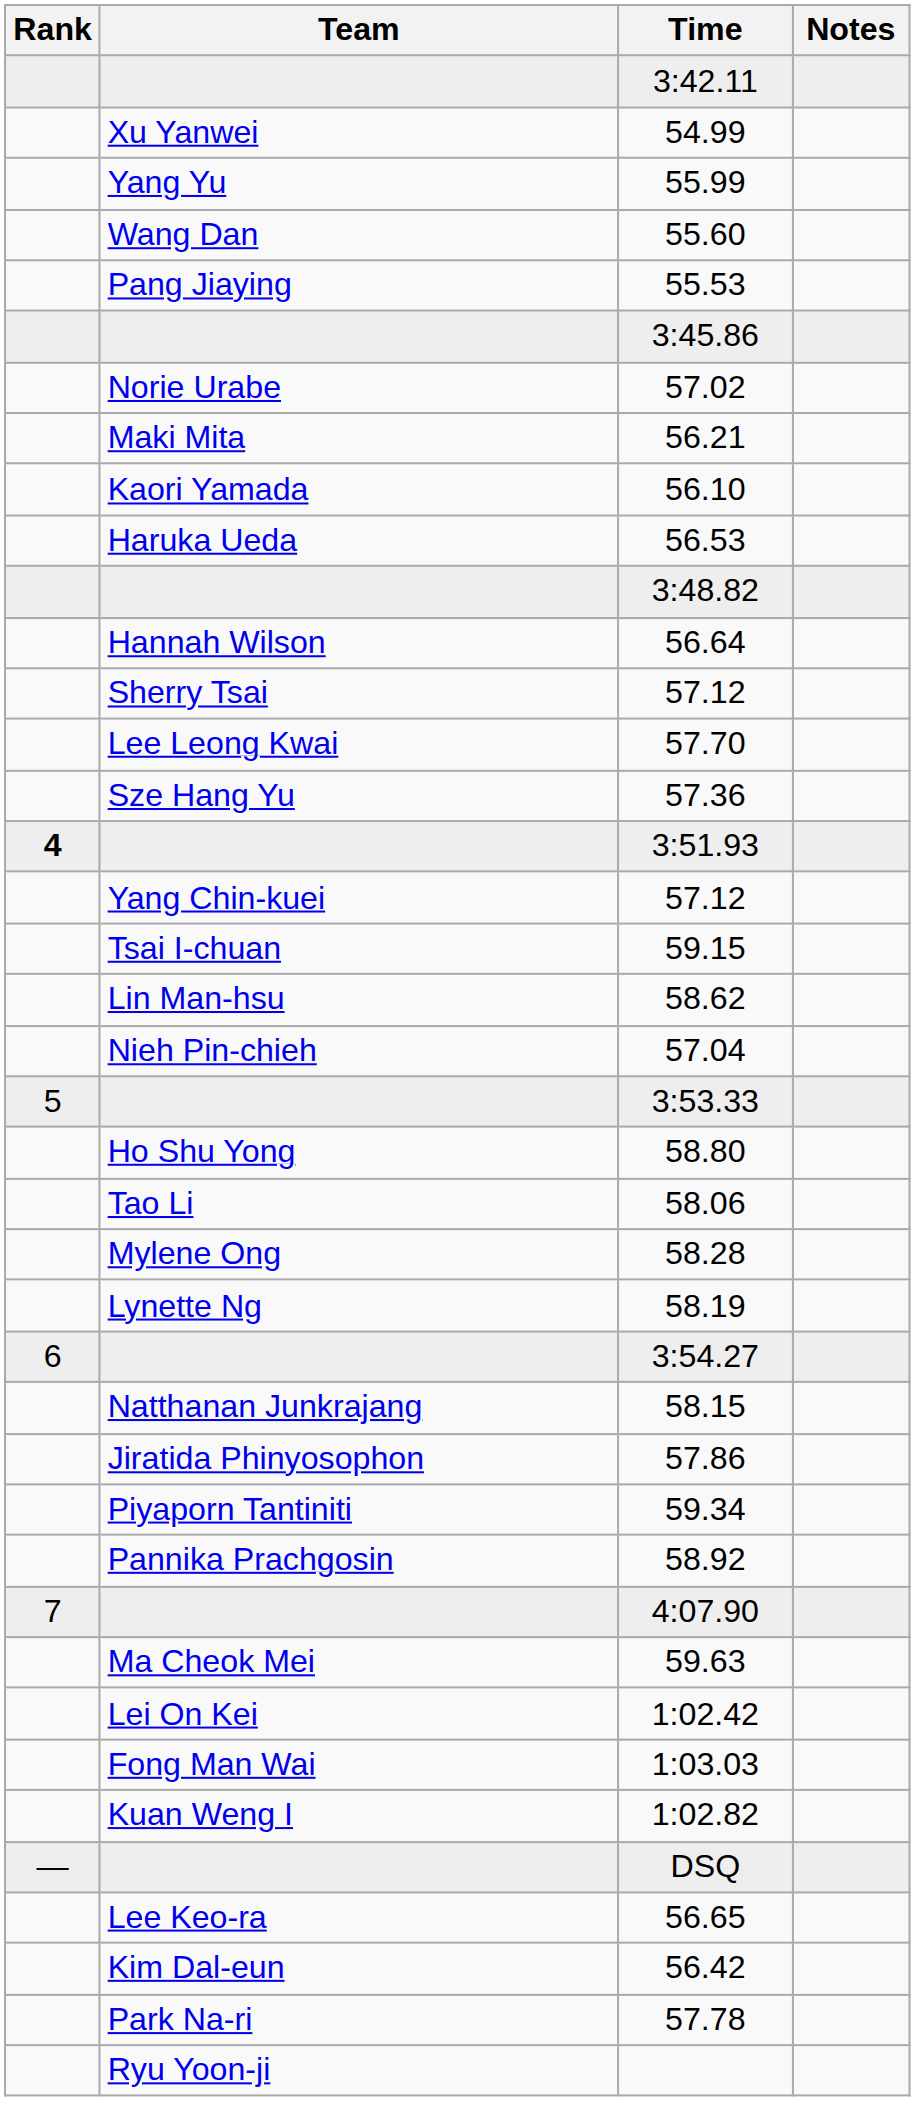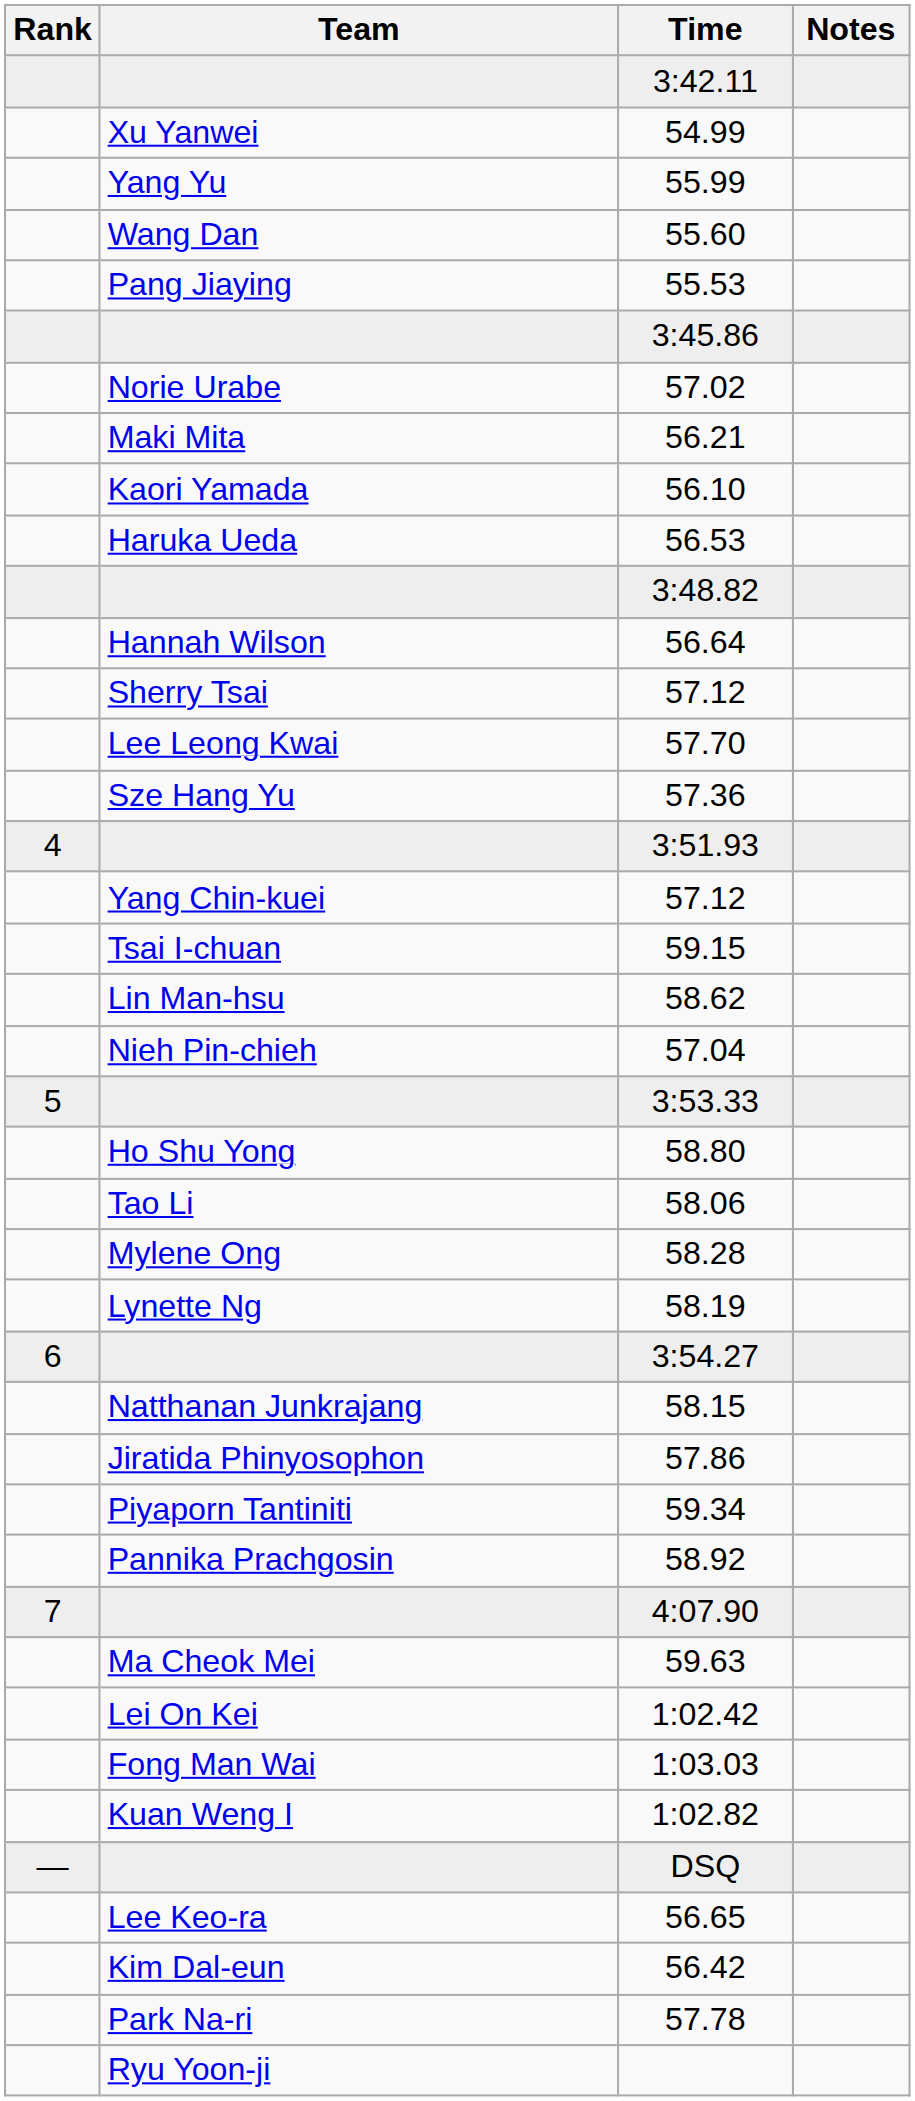3:51.93 | Rank: bold -> normal
